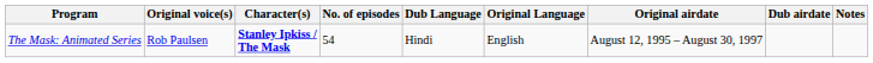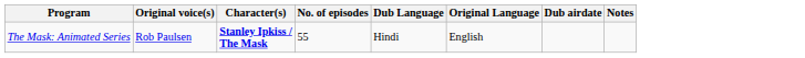- column: Original airdate | August 12, 1995 – August 30, 1997
The Mask: Animated Series | No. of episodes: 54 -> 55
